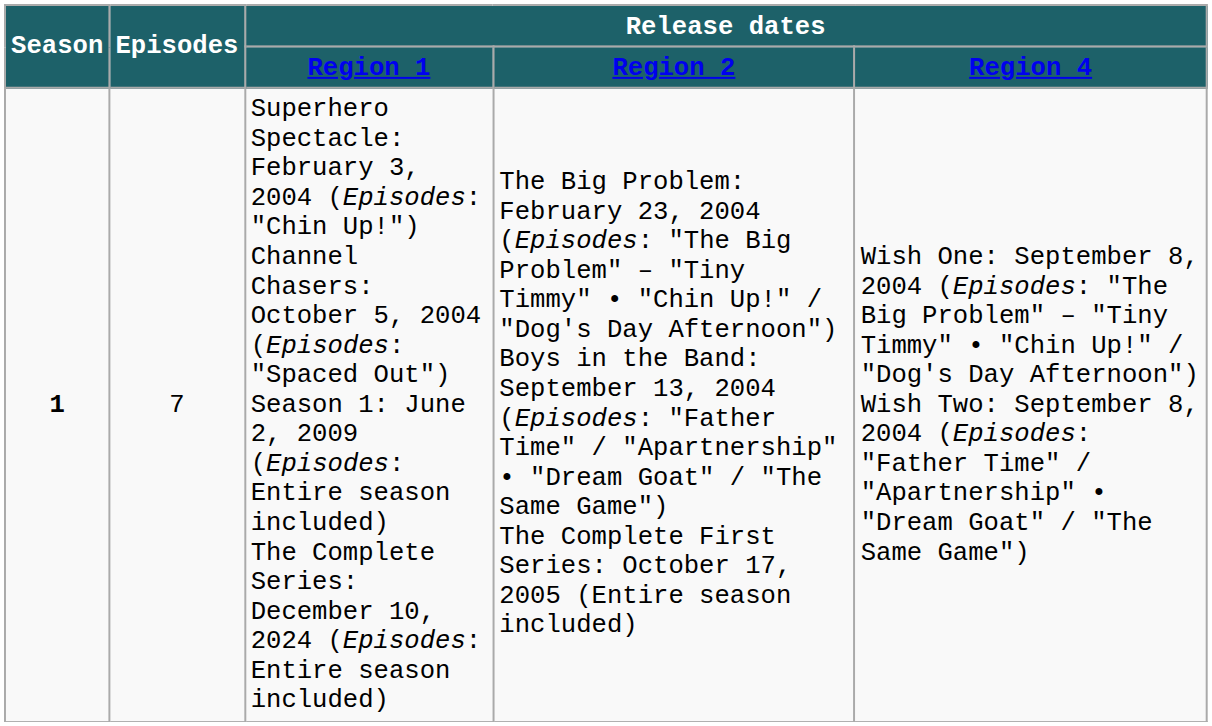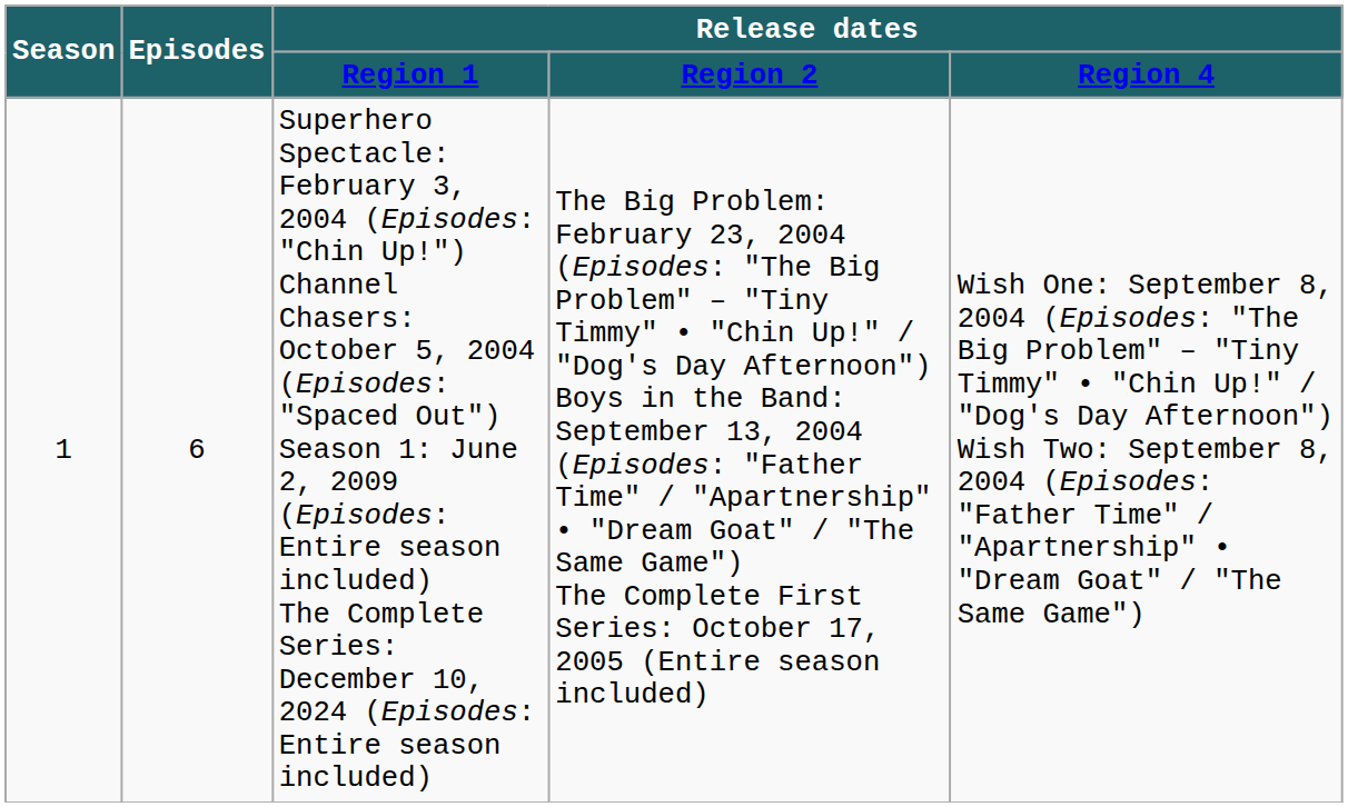row 3 | Season: bold -> normal
row 3 | Episodes: 7 -> 6
